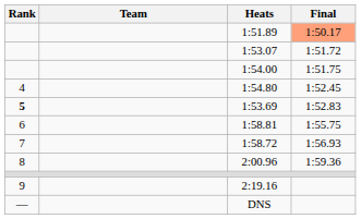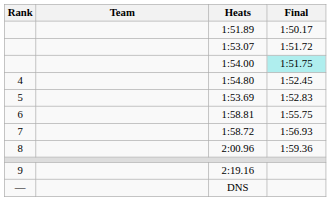1:51.89 | Final: lightsalmon background -> no background
1:54.00 | Final: no background -> paleturquoise background
1:53.69 | Rank: bold -> normal
